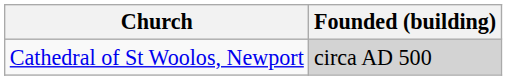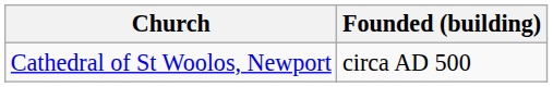Cathedral of St Woolos, Newport | Founded (building): lightgrey background -> no background
